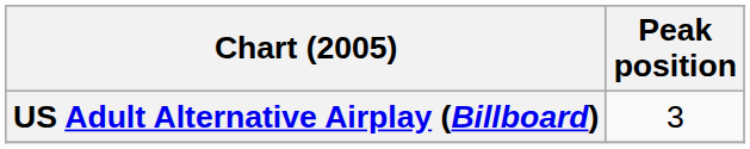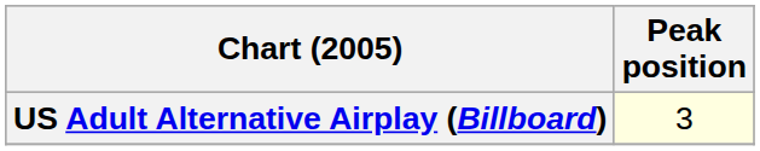US Adult Alternative Airplay (Billboard) | Peak position: no background -> lightyellow background
